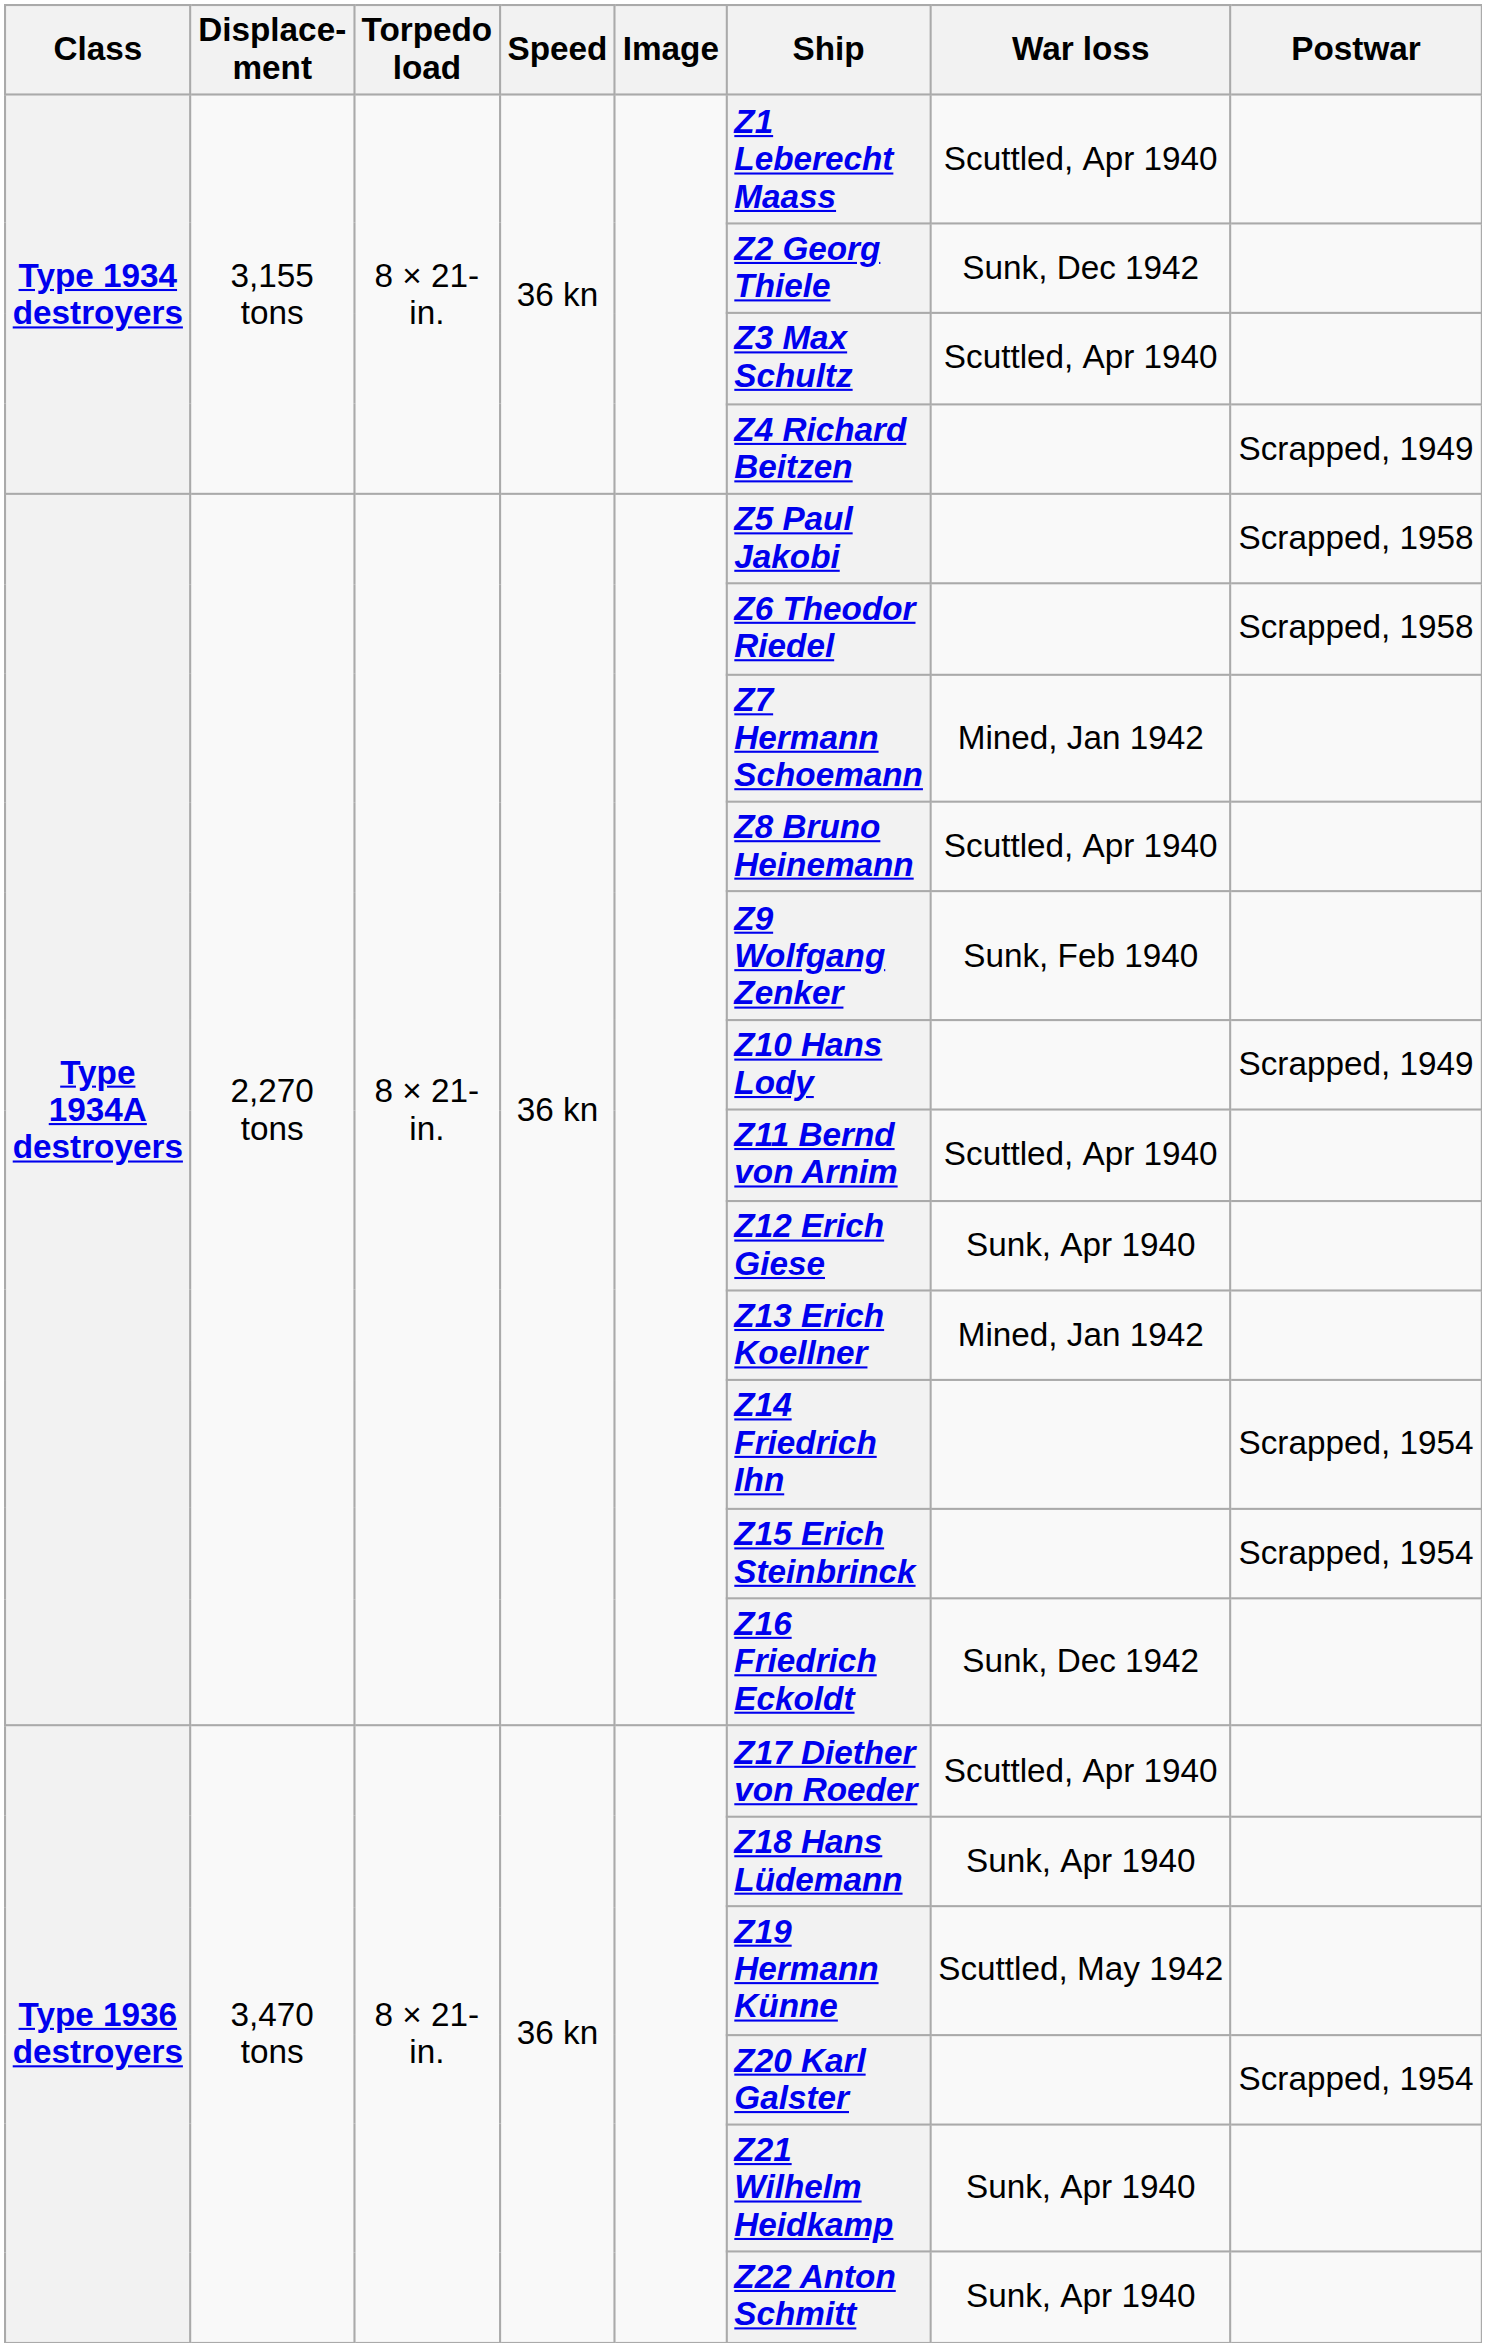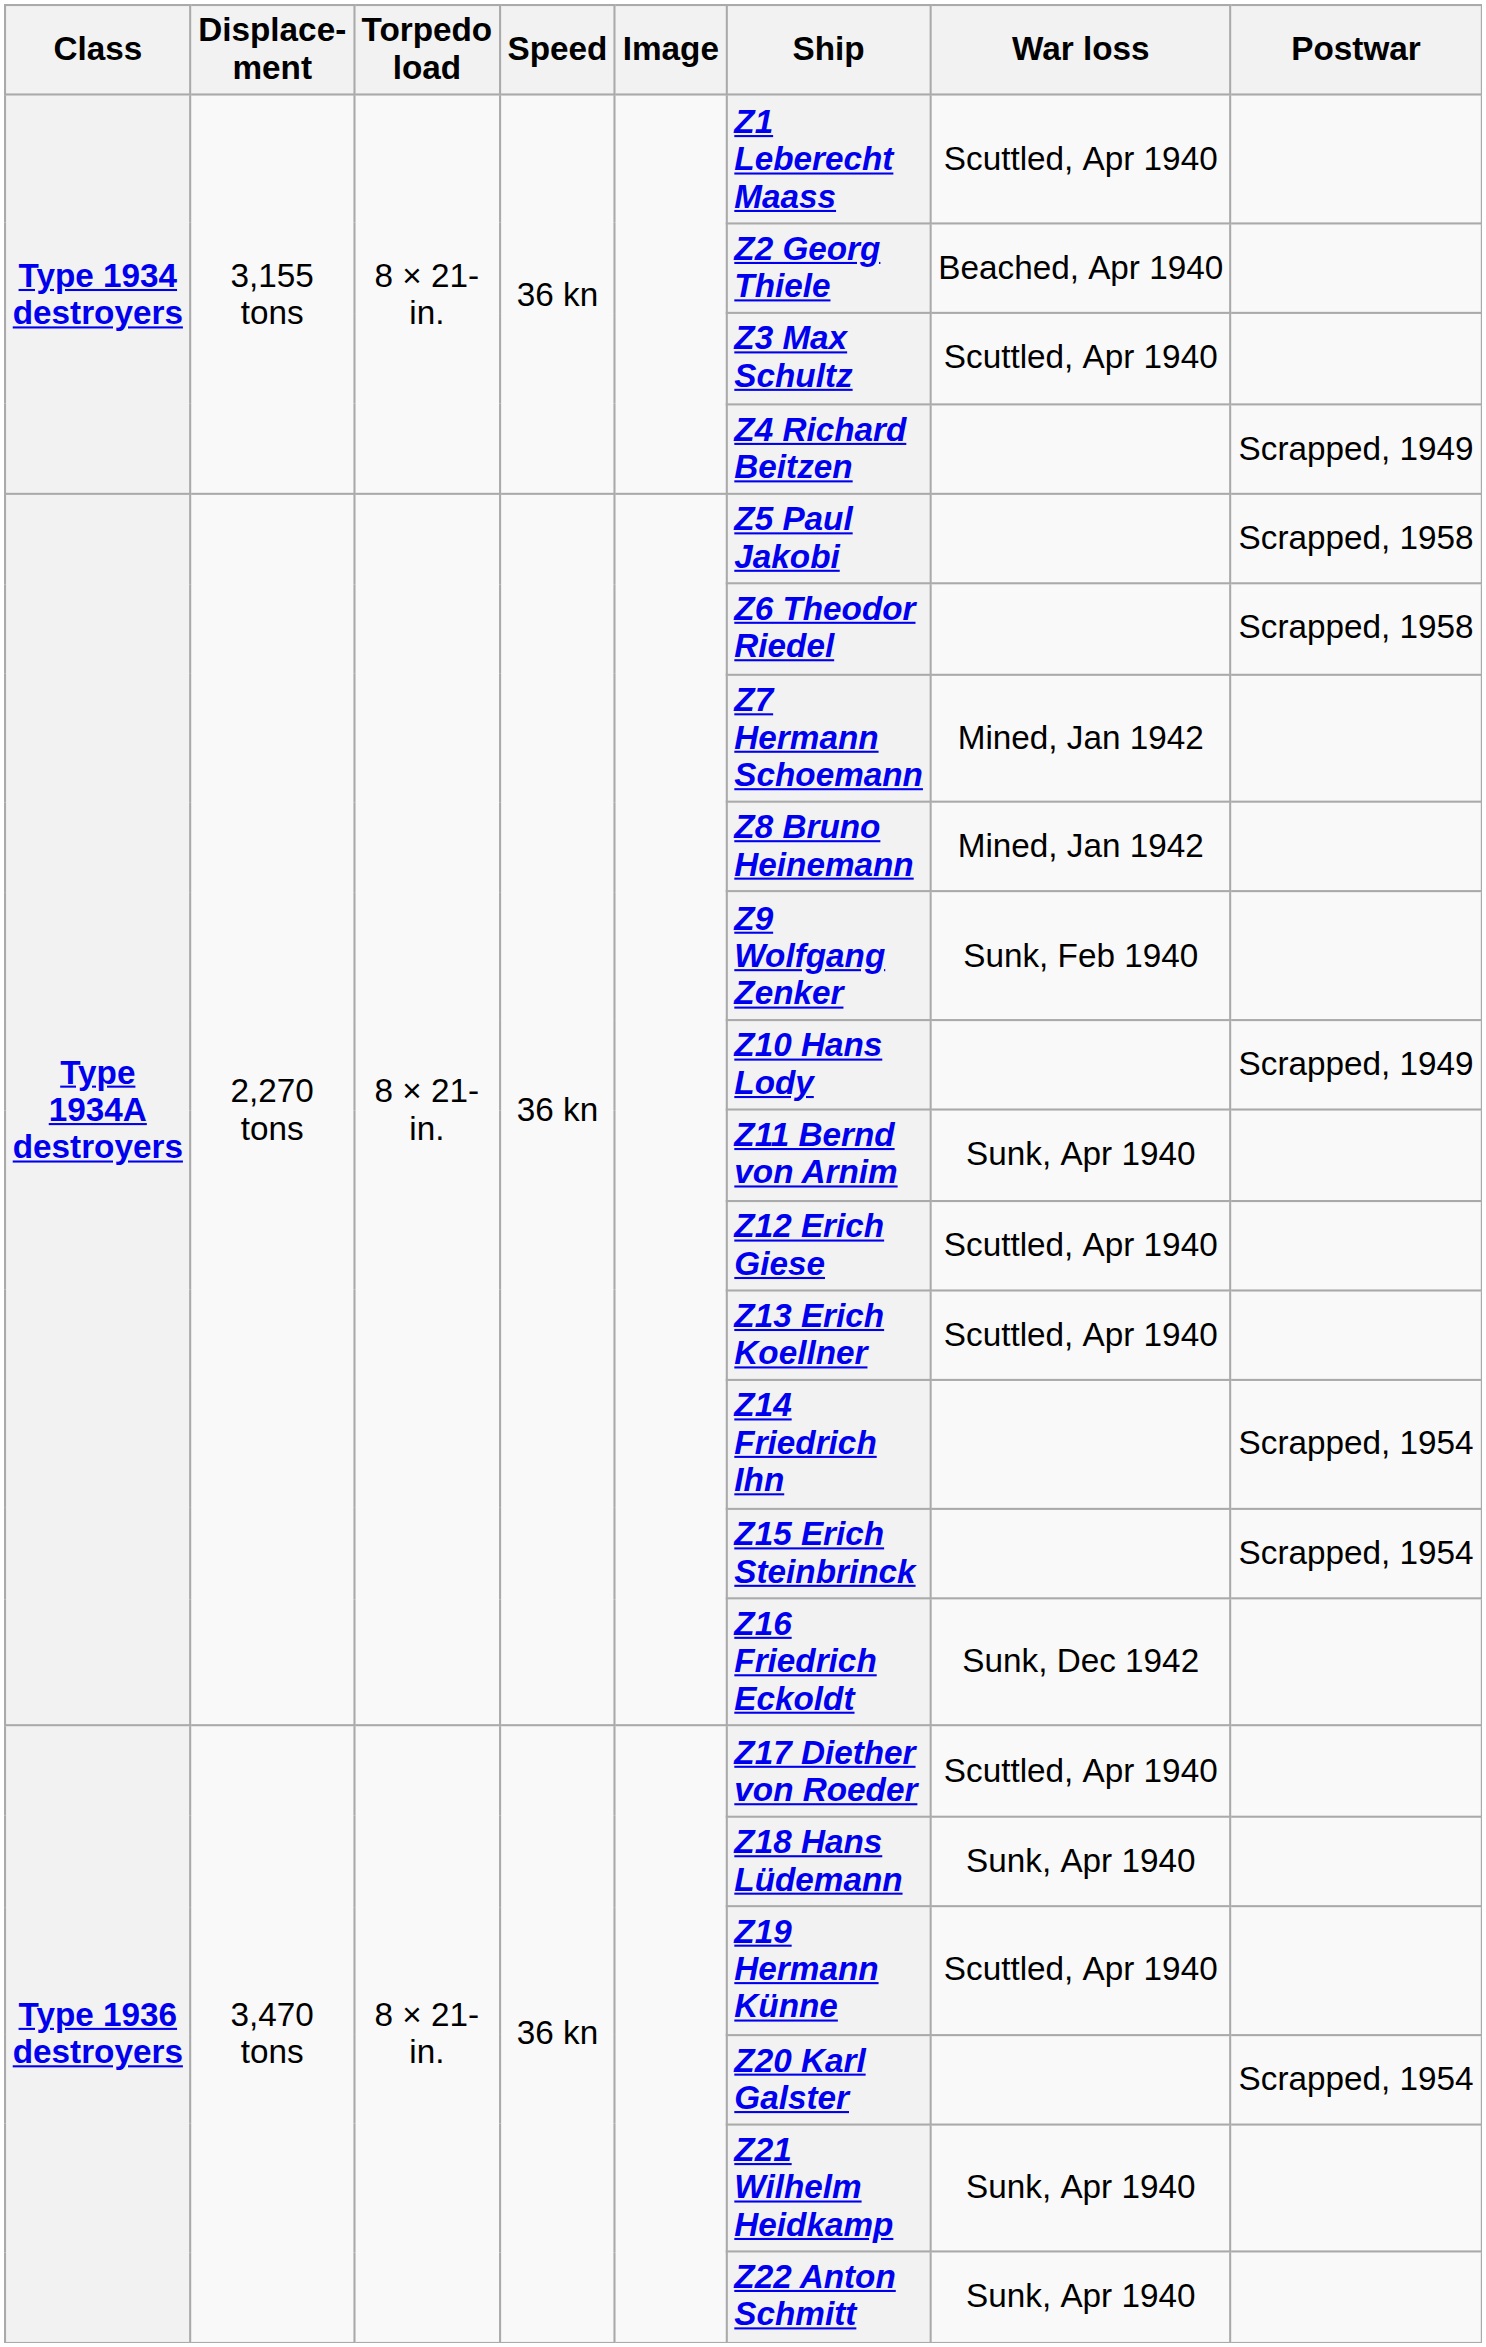row 3 | War loss: Sunk, Dec 1942 -> Beached, Apr 1940
row 9 | War loss: Scuttled, Apr 1940 -> Mined, Jan 1942
row 12 | War loss: Scuttled, Apr 1940 -> Sunk, Apr 1940
row 13 | War loss: Sunk, Apr 1940 -> Scuttled, Apr 1940
row 14 | War loss: Mined, Jan 1942 -> Scuttled, Apr 1940
row 20 | War loss: Scuttled, May 1942 -> Scuttled, Apr 1940
